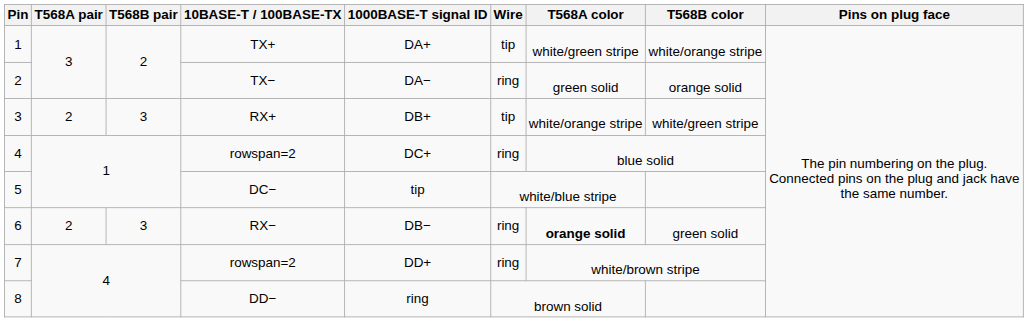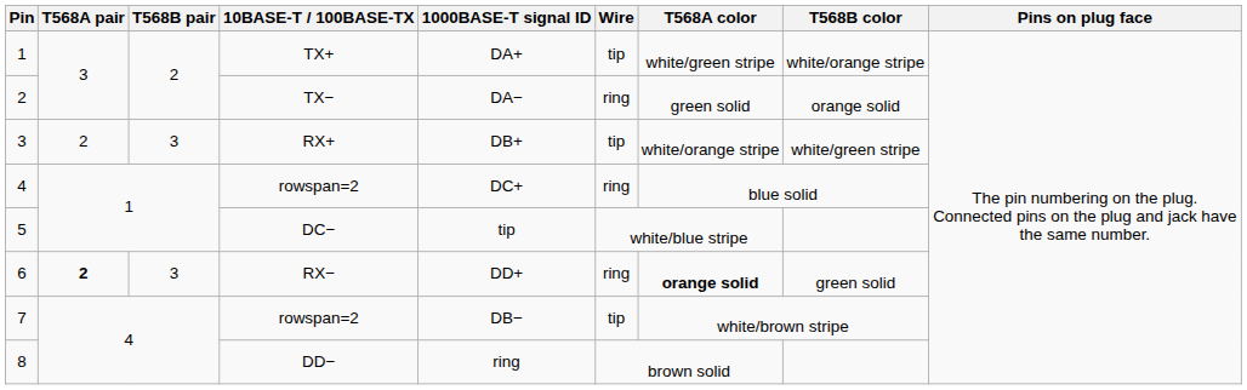6 | T568A pair: normal -> bold
6 | 1000BASE-T signal ID: DB− -> DD+
7 | 1000BASE-T signal ID: DD+ -> DB−
7 | Wire: ring -> tip
